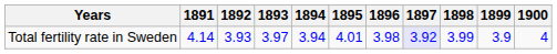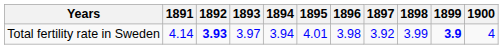row 2 | 1892: normal -> bold
row 2 | 1897: lavender background -> no background
row 2 | 1899: normal -> bold
